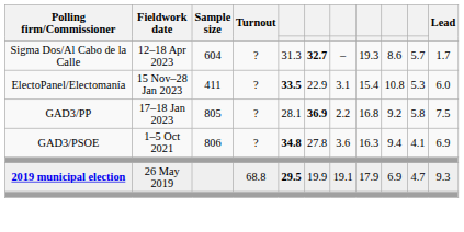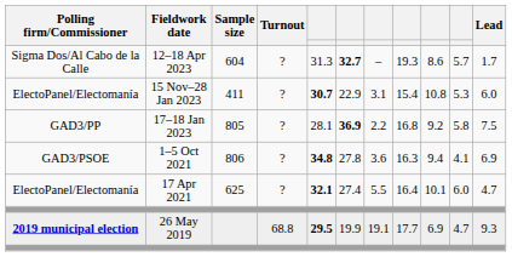15 Nov–28 Jan 2023 | column 5: 33.5 -> 30.7
+ row: ElectoPanel/Electomanía | 17 Apr 2021 | 625 | ? | 32.1 | 27.4 | 5.5 | 16.4 | 10.1 | 6.0 | 4.7
26 May 2019 | column 8: 17.9 -> 17.7
